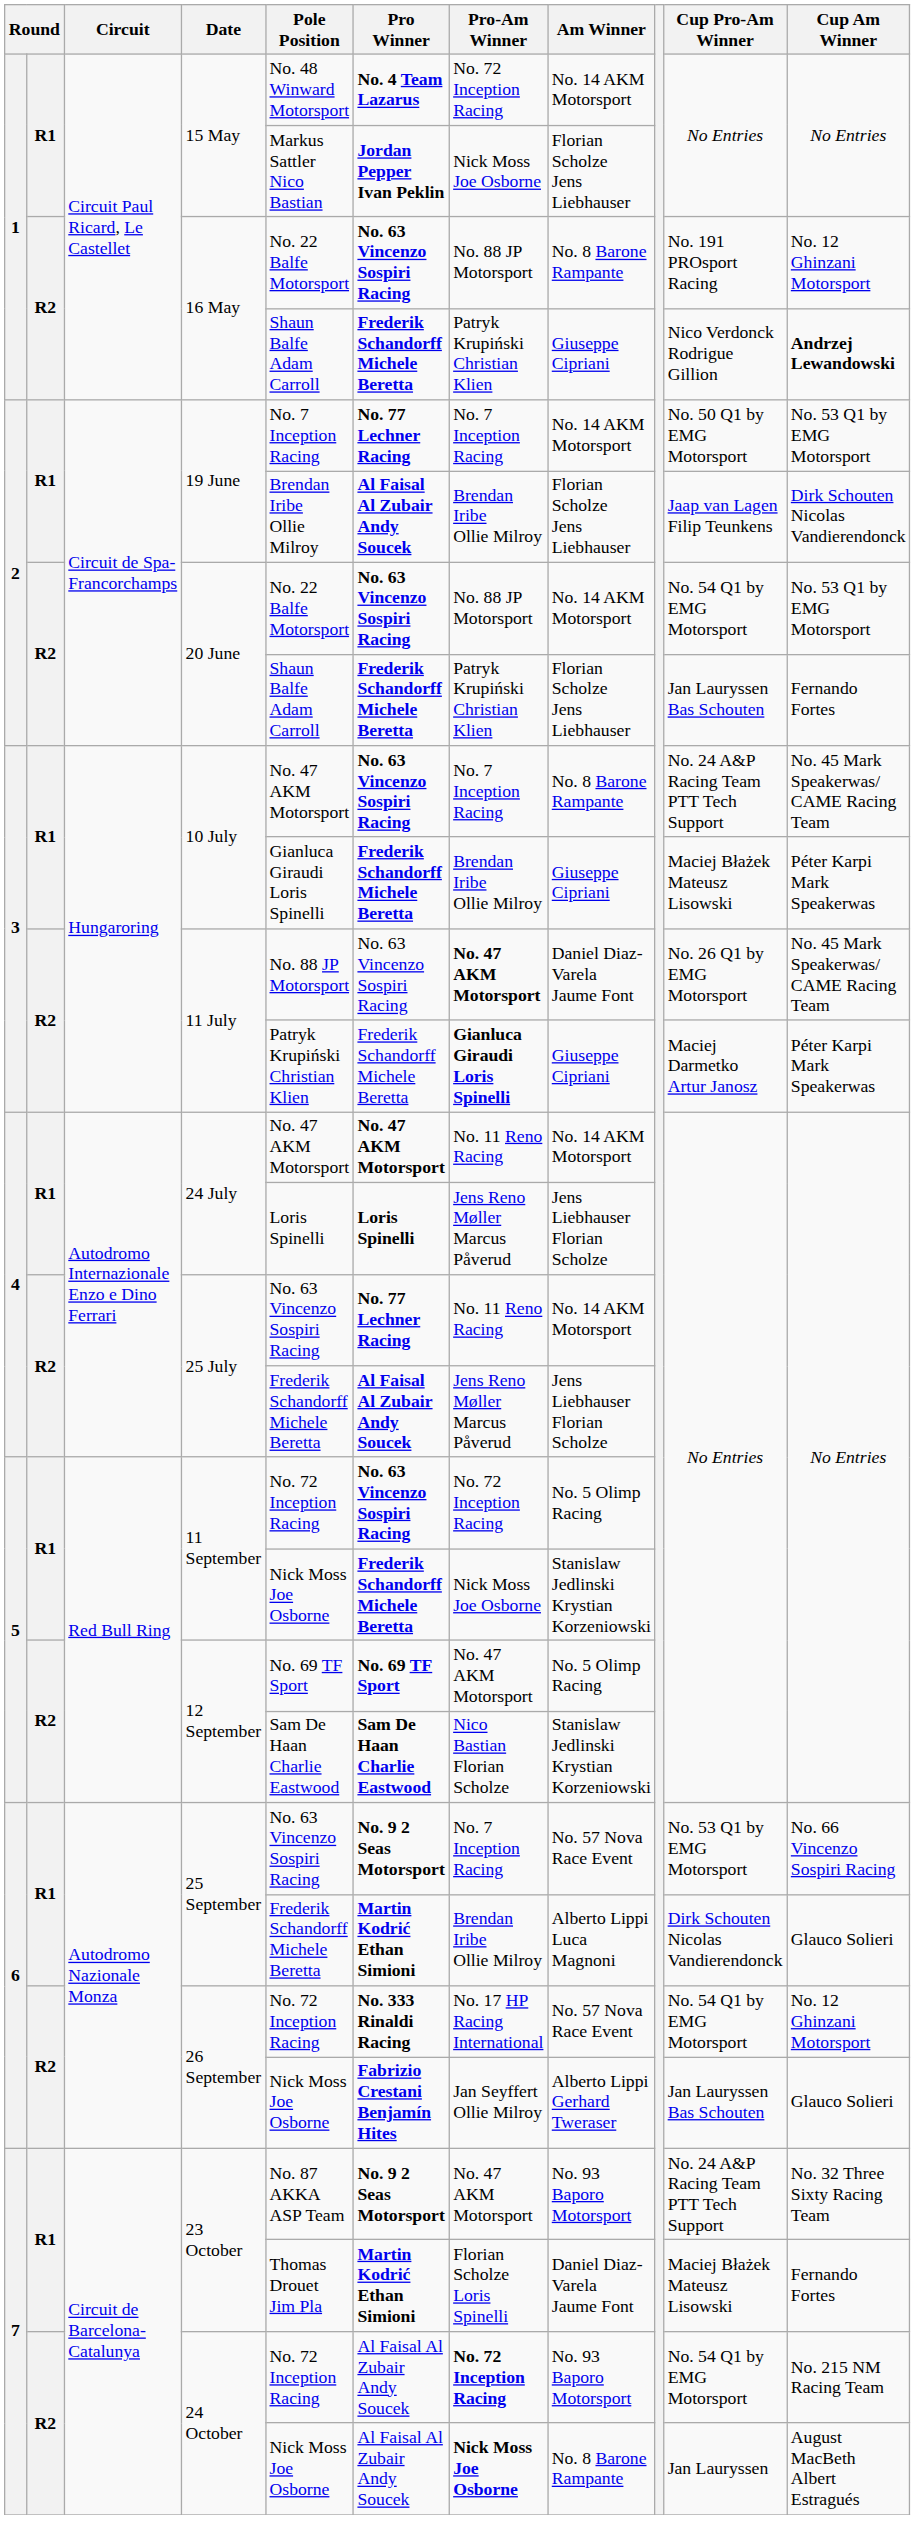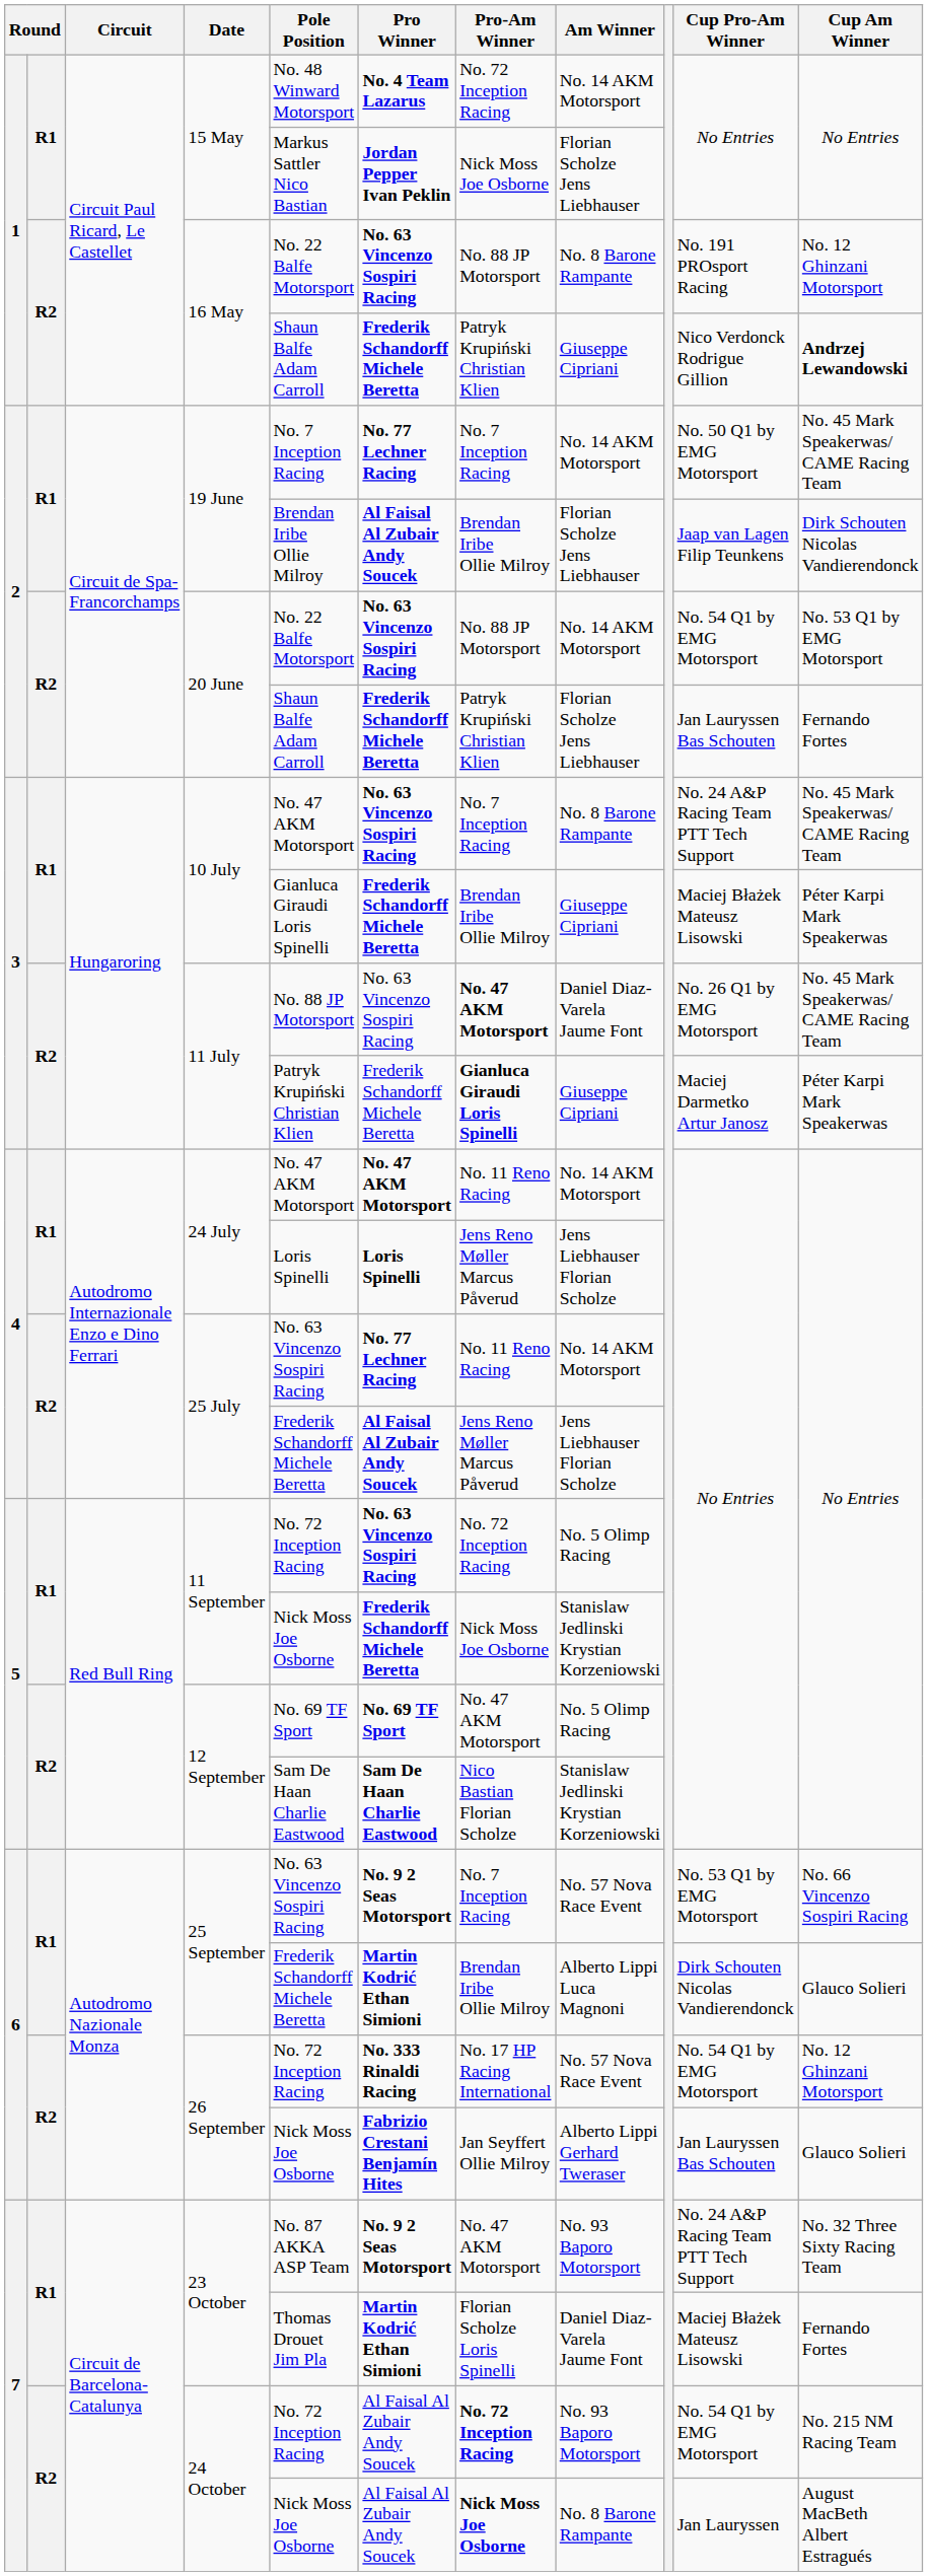row 6 | Cup Am Winner: No. 53 Q1 by EMG Motorsport -> No. 45 Mark Speakerwas/ CAME Racing Team
